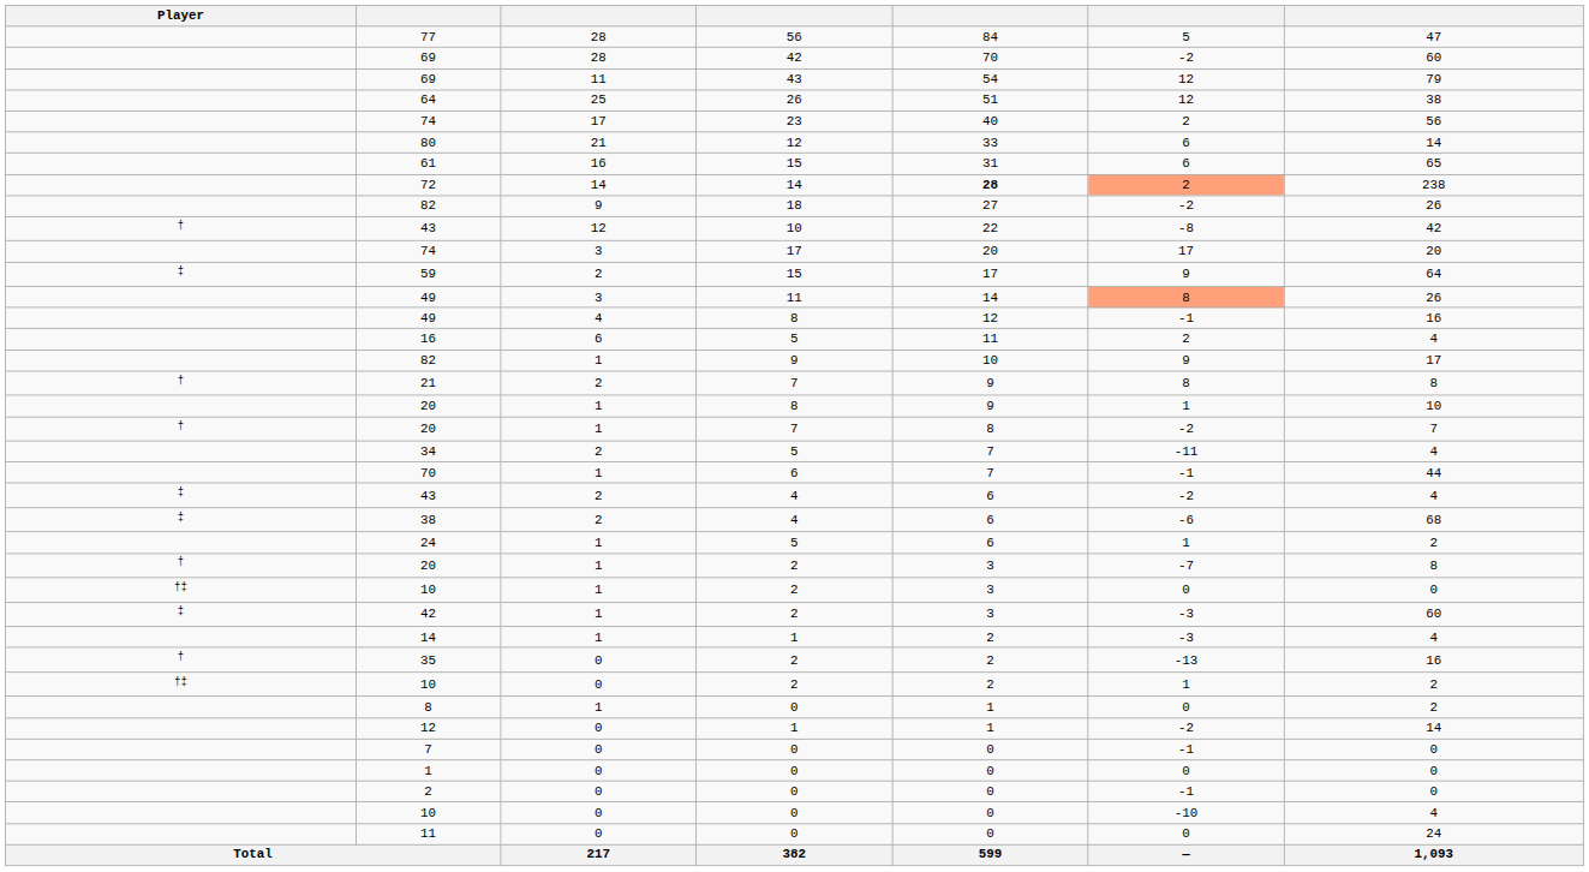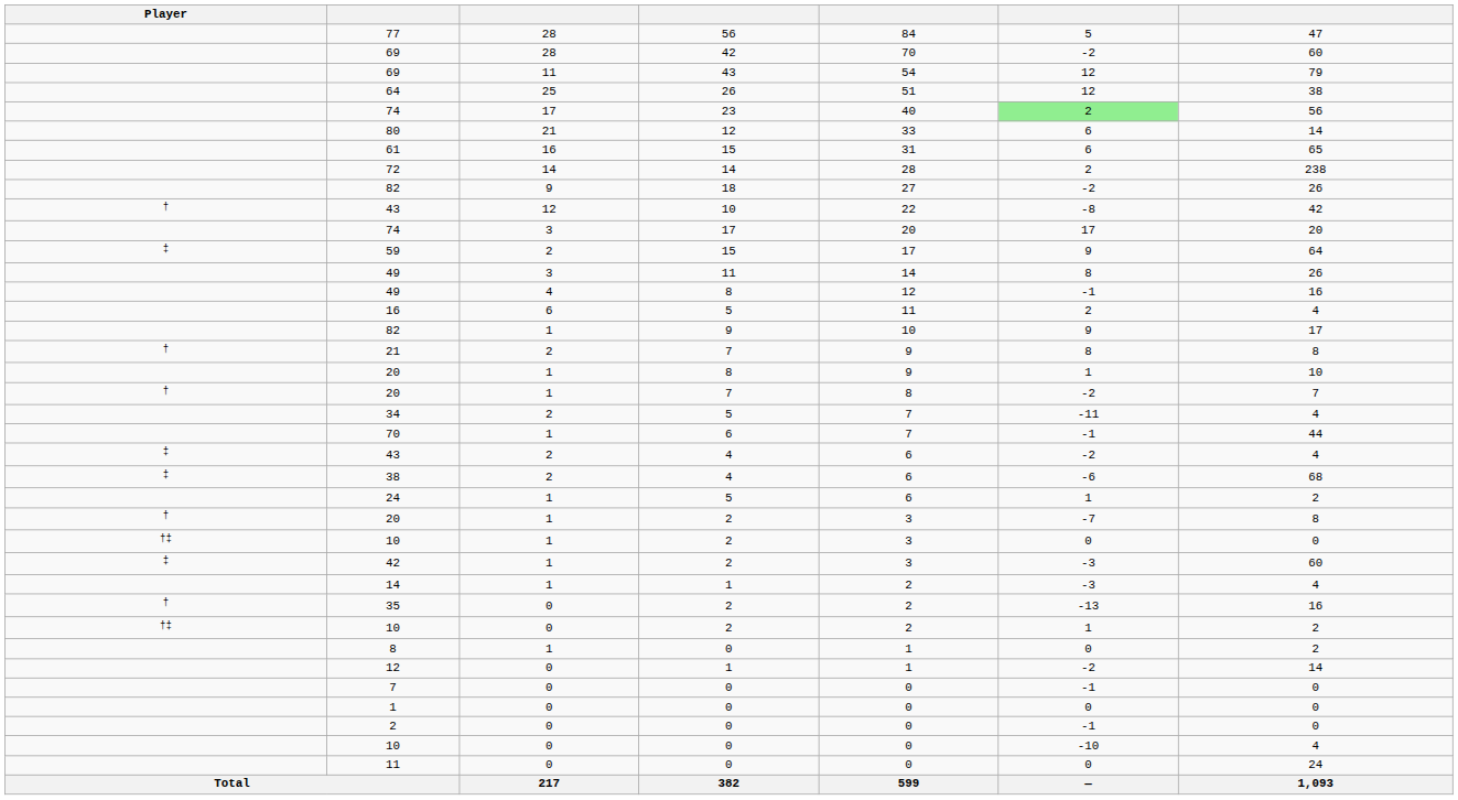74 / 23 | column 6: no background -> lightgreen background
72 | column 5: bold -> normal
72 | column 6: lightsalmon background -> no background
49 / 11 | column 6: lightsalmon background -> no background
